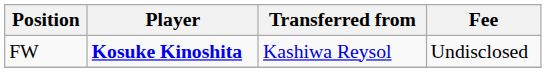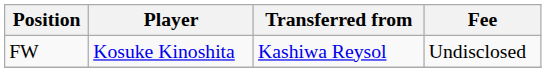FW | Player: bold -> normal
